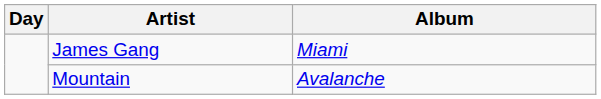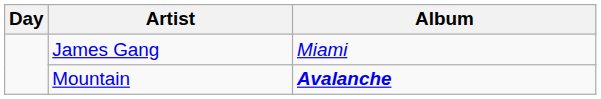Mountain | Album: normal -> bold
